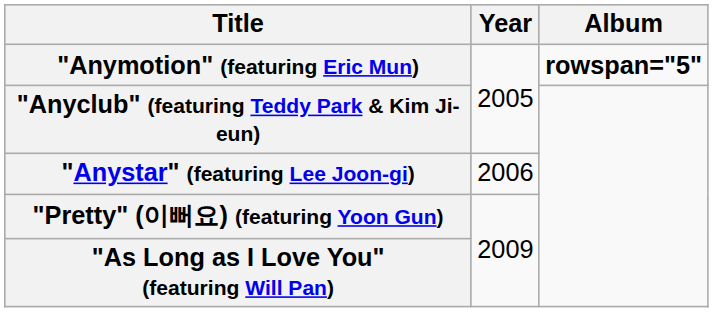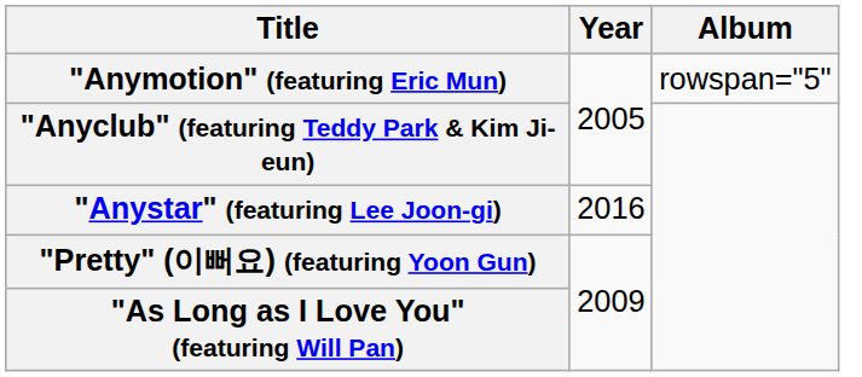"Anymotion" (featuring Eric Mun) | Album: bold -> normal
"Anystar" (featuring Lee Joon-gi) | Year: 2006 -> 2016
